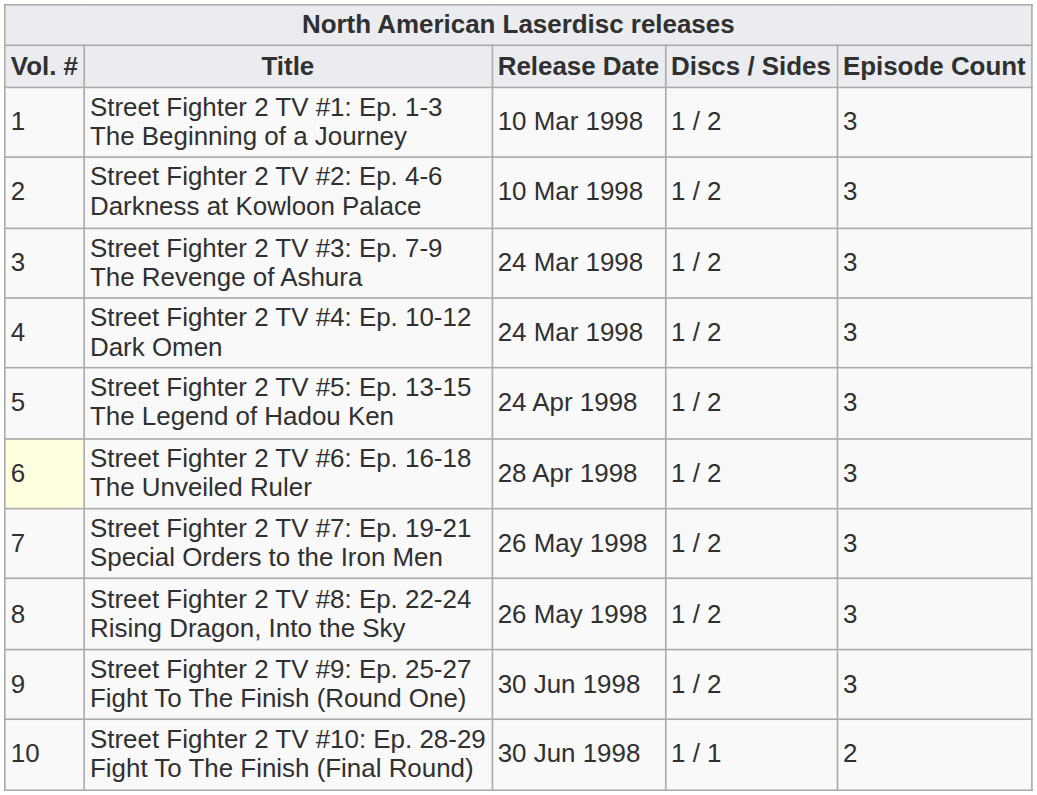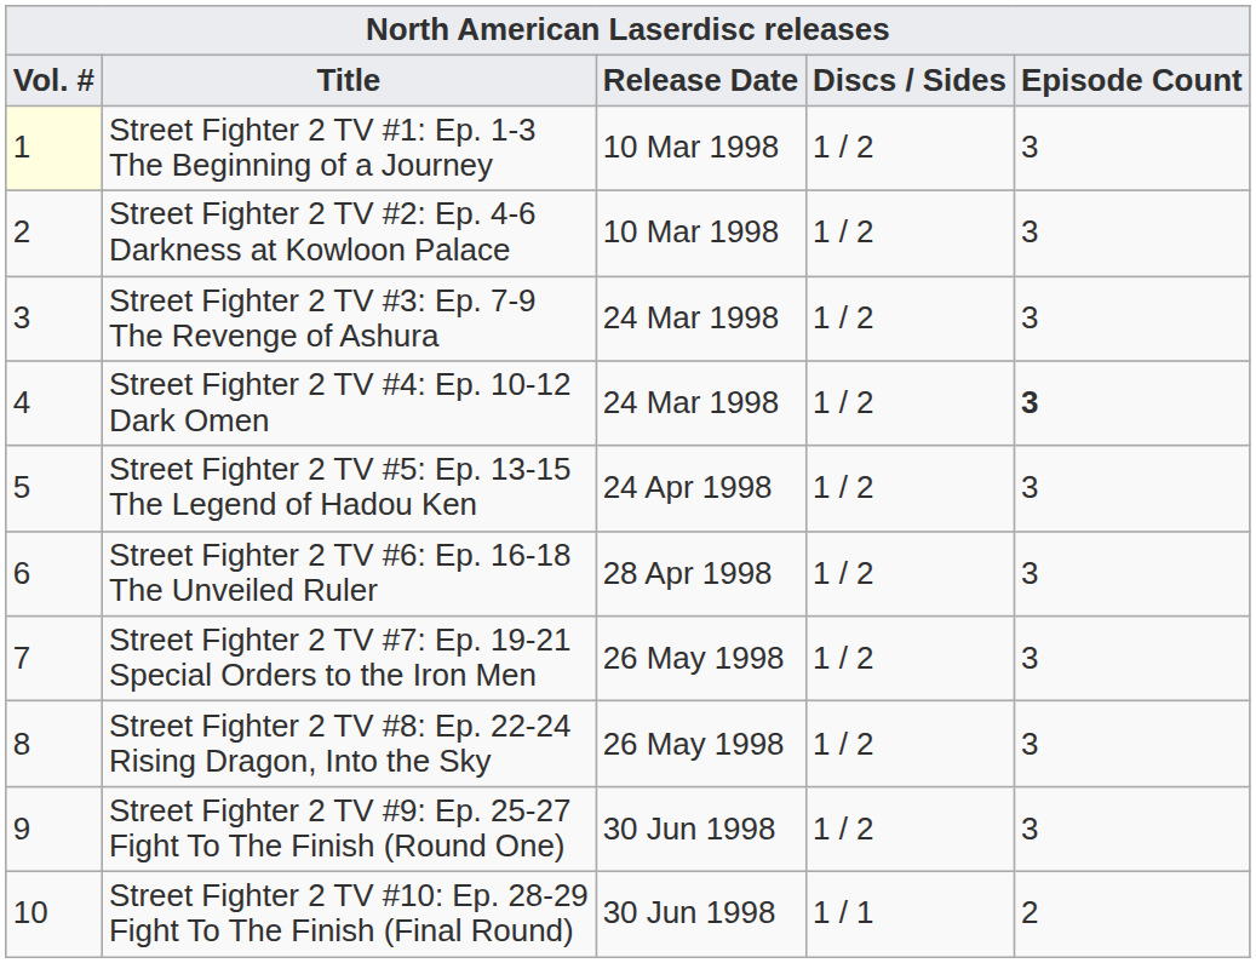Street Fighter 2 TV #1: Ep. 1-3 The Beginning of a Journey | column 1: no background -> lightyellow background
Street Fighter 2 TV #4: Ep. 10-12 Dark Omen | column 5: normal -> bold
Street Fighter 2 TV #6: Ep. 16-18 The Unveiled Ruler | column 1: lightyellow background -> no background
